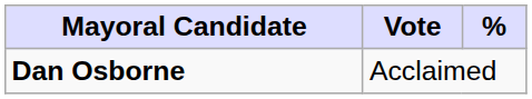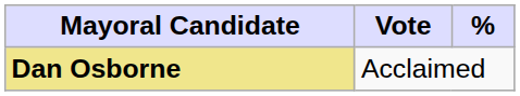Dan Osborne | Mayoral Candidate: no background -> khaki background
